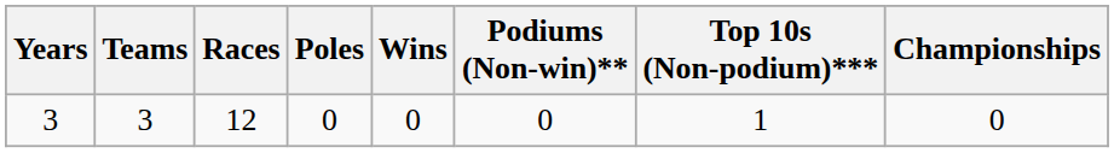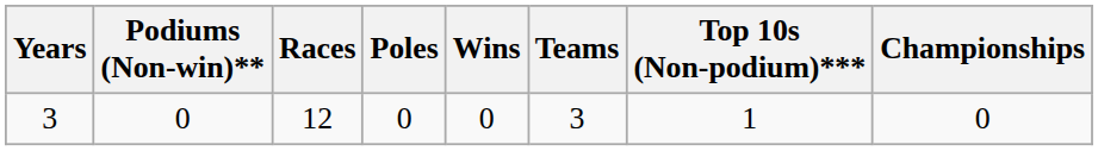columns swapped: Teams <-> Podiums (Non-win)**
